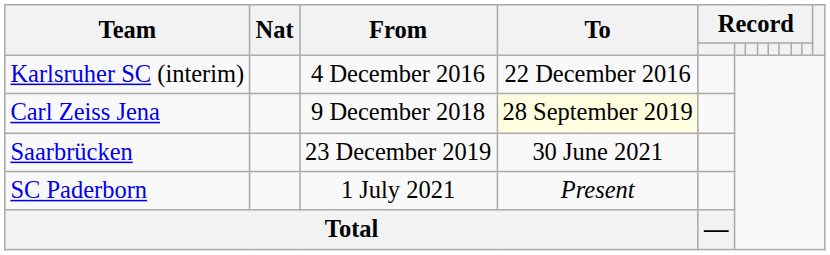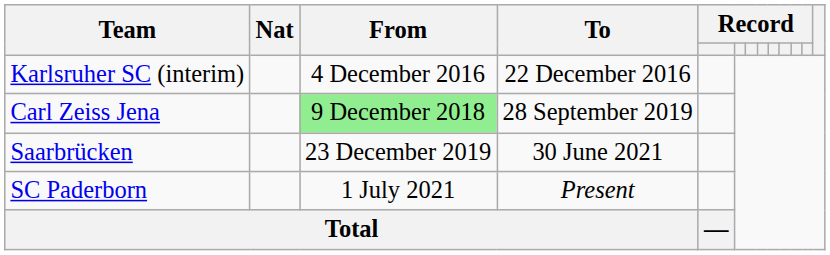Carl Zeiss Jena | From: no background -> lightgreen background
Carl Zeiss Jena | To: lightyellow background -> no background
